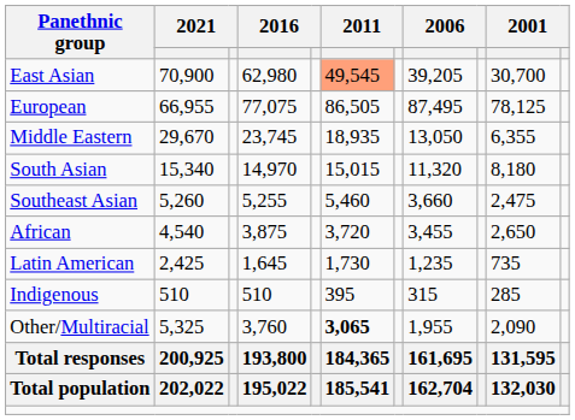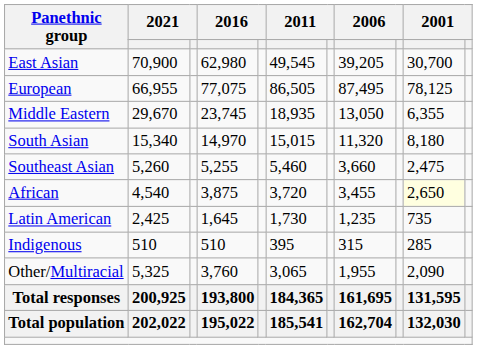East Asian | column 6: lightsalmon background -> no background
African | column 10: no background -> lightyellow background
Other/Multiracial | column 6: bold -> normal
